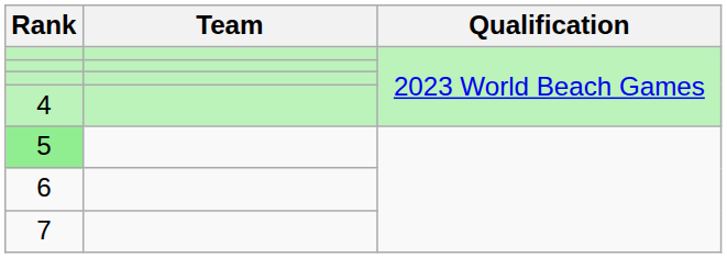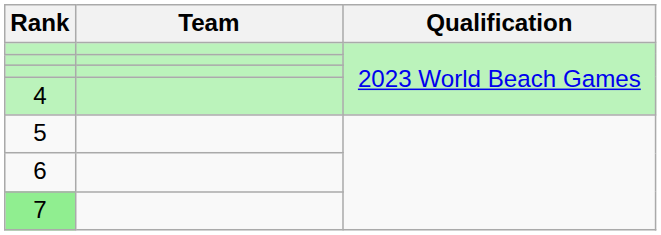5 | Rank: lightgreen background -> no background
7 | Rank: no background -> lightgreen background
